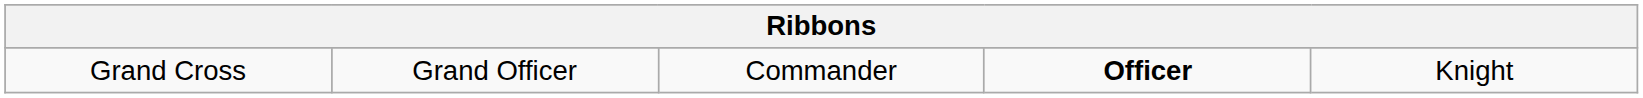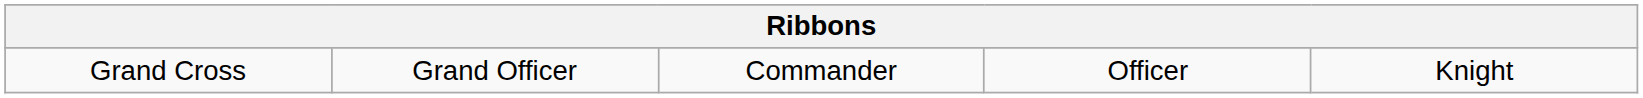Grand Cross | column 4: bold -> normal
